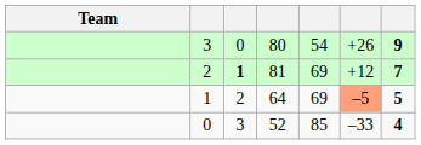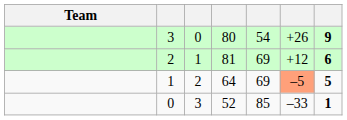row 3 | column 3: bold -> normal
row 3 | column 7: 7 -> 6
row 5 | column 7: 4 -> 1
